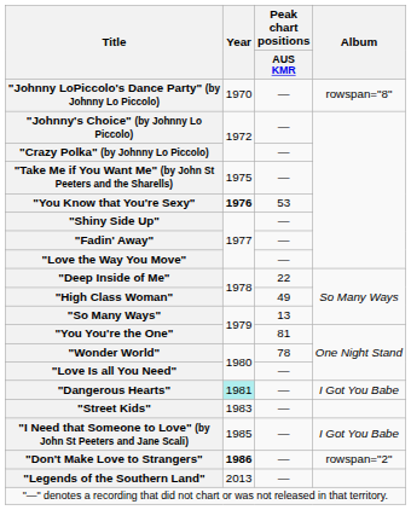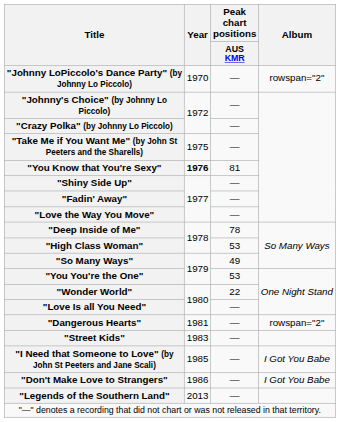"Johnny LoPiccolo's Dance Party" (by Johnny Lo Piccolo) | Album: rowspan="8" -> rowspan="2"
"You Know that You're Sexy" | Peak chart positions / AUS KMR: 53 -> 81
"Deep Inside of Me" | Peak chart positions / AUS KMR: 22 -> 78
"High Class Woman" | Peak chart positions / AUS KMR: 49 -> 53
"So Many Ways" | Peak chart positions / AUS KMR: 13 -> 49
"You You're the One" | Peak chart positions / AUS KMR: 81 -> 53
"Wonder World" | Peak chart positions / AUS KMR: 78 -> 22
"Dangerous Hearts" | Year: paleturquoise background -> no background
"Dangerous Hearts" | Album: I Got You Babe -> rowspan="2"
"Don't Make Love to Strangers" | Year: bold -> normal
"Don't Make Love to Strangers" | Album: rowspan="2" -> I Got You Babe
